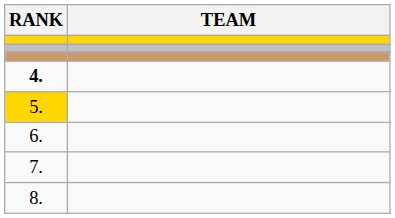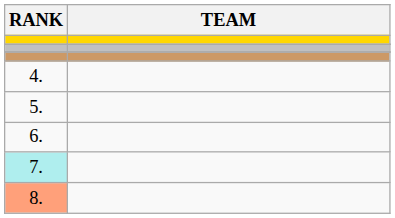row 5 | RANK: bold -> normal
row 6 | RANK: gold background -> no background
row 8 | RANK: no background -> paleturquoise background
row 9 | RANK: no background -> lightsalmon background
